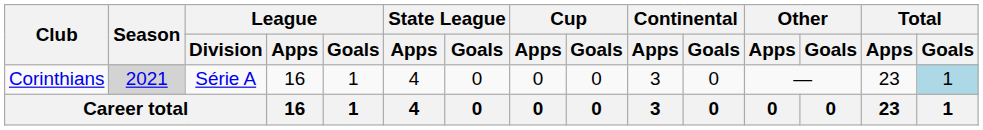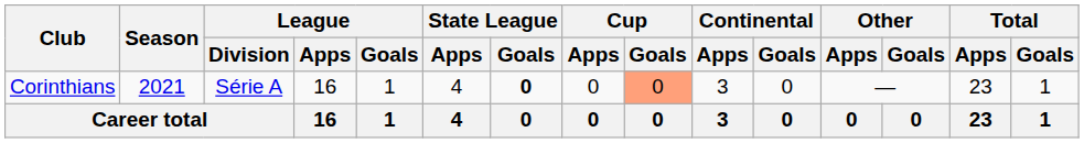Corinthians | Season: lightgrey background -> no background
Corinthians | State League / Goals: normal -> bold
Corinthians | Cup / Goals: no background -> lightsalmon background
Corinthians | Total / Goals: lightblue background -> no background
